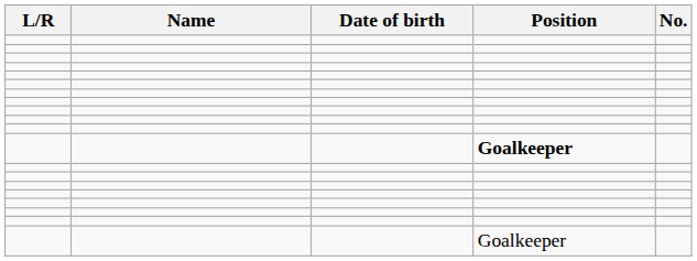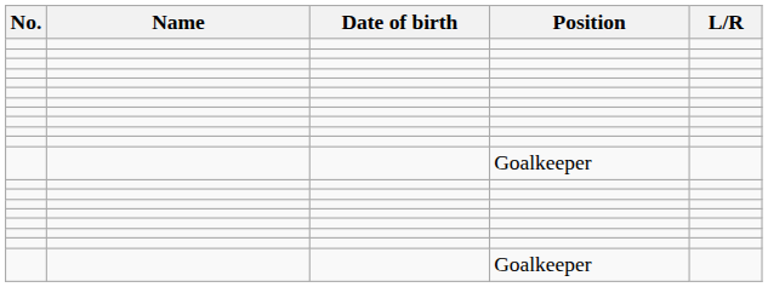columns swapped: No. <-> L/R
row 13 | Position: bold -> normal
